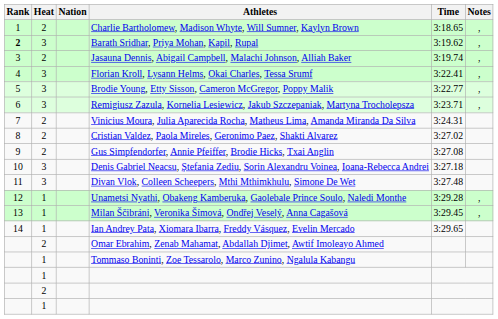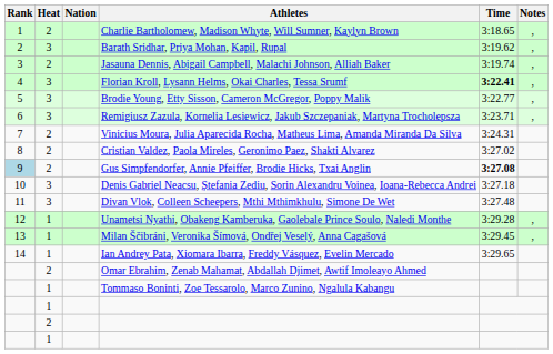Barath Sridhar, Priya Mohan, Kapil, Rupal | Rank: bold -> normal
Florian Kroll, Lysann Helms, Okai Charles, Tessa Srumf | Time: normal -> bold
Gus Simpfendorfer, Annie Pfeiffer, Brodie Hicks, Txai Anglin | Rank: no background -> lightblue background
Gus Simpfendorfer, Annie Pfeiffer, Brodie Hicks, Txai Anglin | Time: normal -> bold
